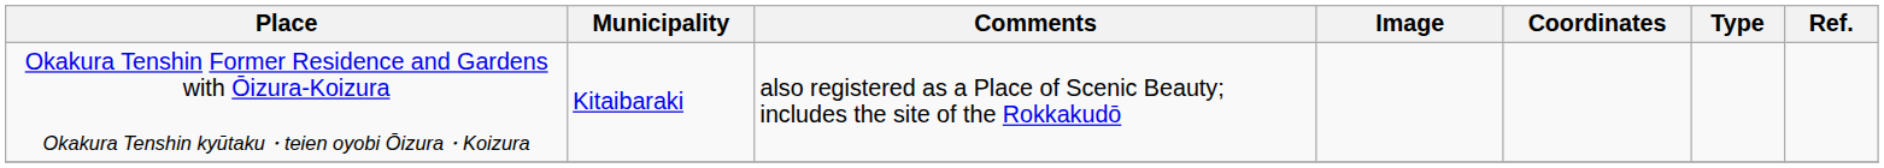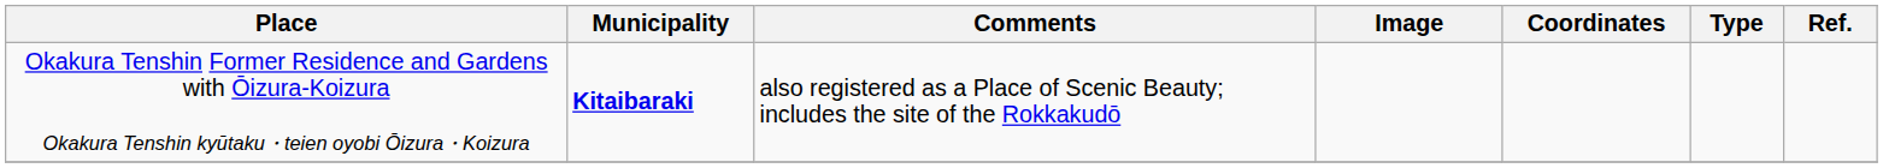row 2 | Municipality: normal -> bold
